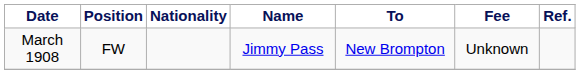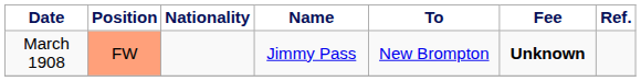March 1908 | Position: no background -> lightsalmon background
March 1908 | Fee: normal -> bold
